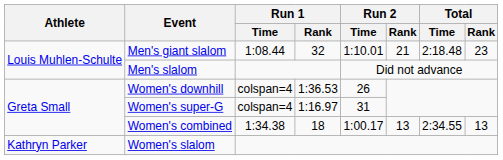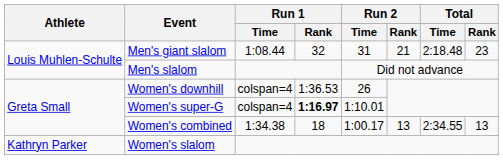Men's giant slalom | Run 2 / Time: 1:10.01 -> 31
Women's super-G | Run 1 / Rank: normal -> bold
Women's super-G | Run 2 / Time: 31 -> 1:10.01
